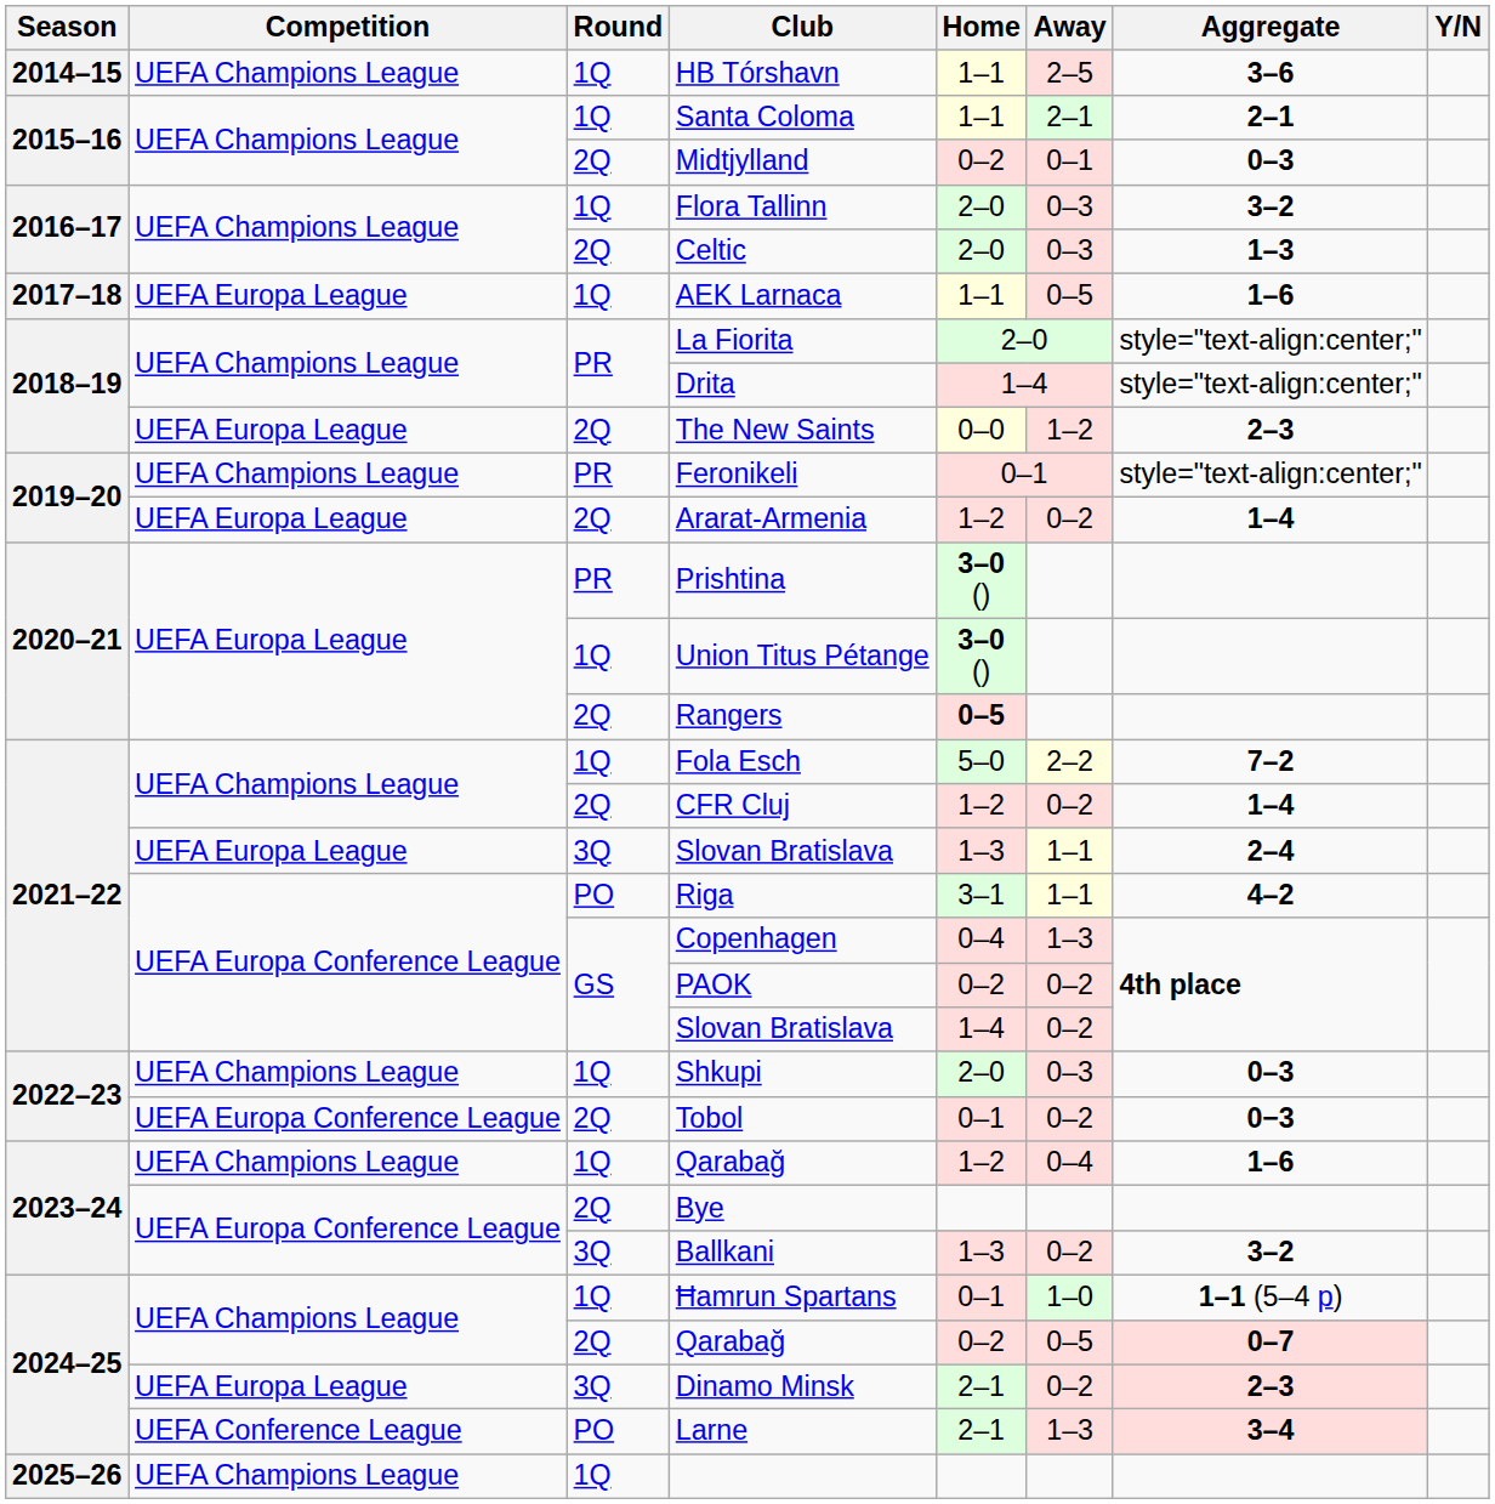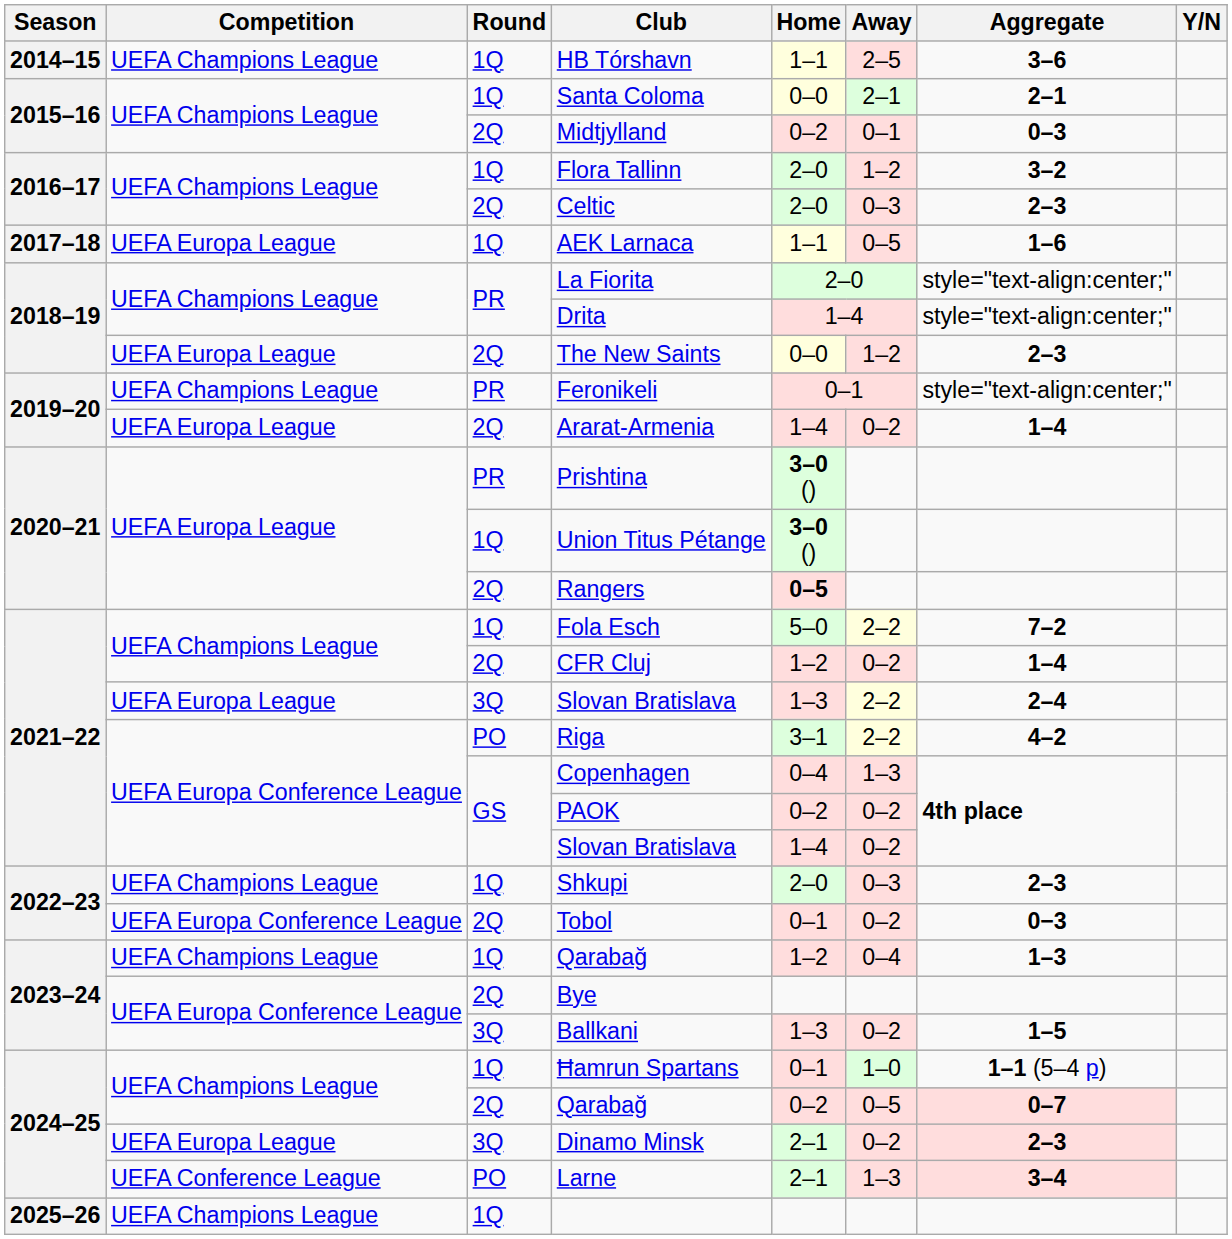Santa Coloma | Home: 1–1 -> 0–0
Flora Tallinn | Away: 0–3 -> 1–2
Celtic | Aggregate: 1–3 -> 2–3
Ararat-Armenia | Home: 1–2 -> 1–4
3Q / Slovan Bratislava | Away: 1–1 -> 2–2
Riga | Away: 1–1 -> 2–2
Shkupi | Aggregate: 0–3 -> 2–3
1Q / Qarabağ | Aggregate: 1–6 -> 1–3
Ballkani | Aggregate: 3–2 -> 1–5
